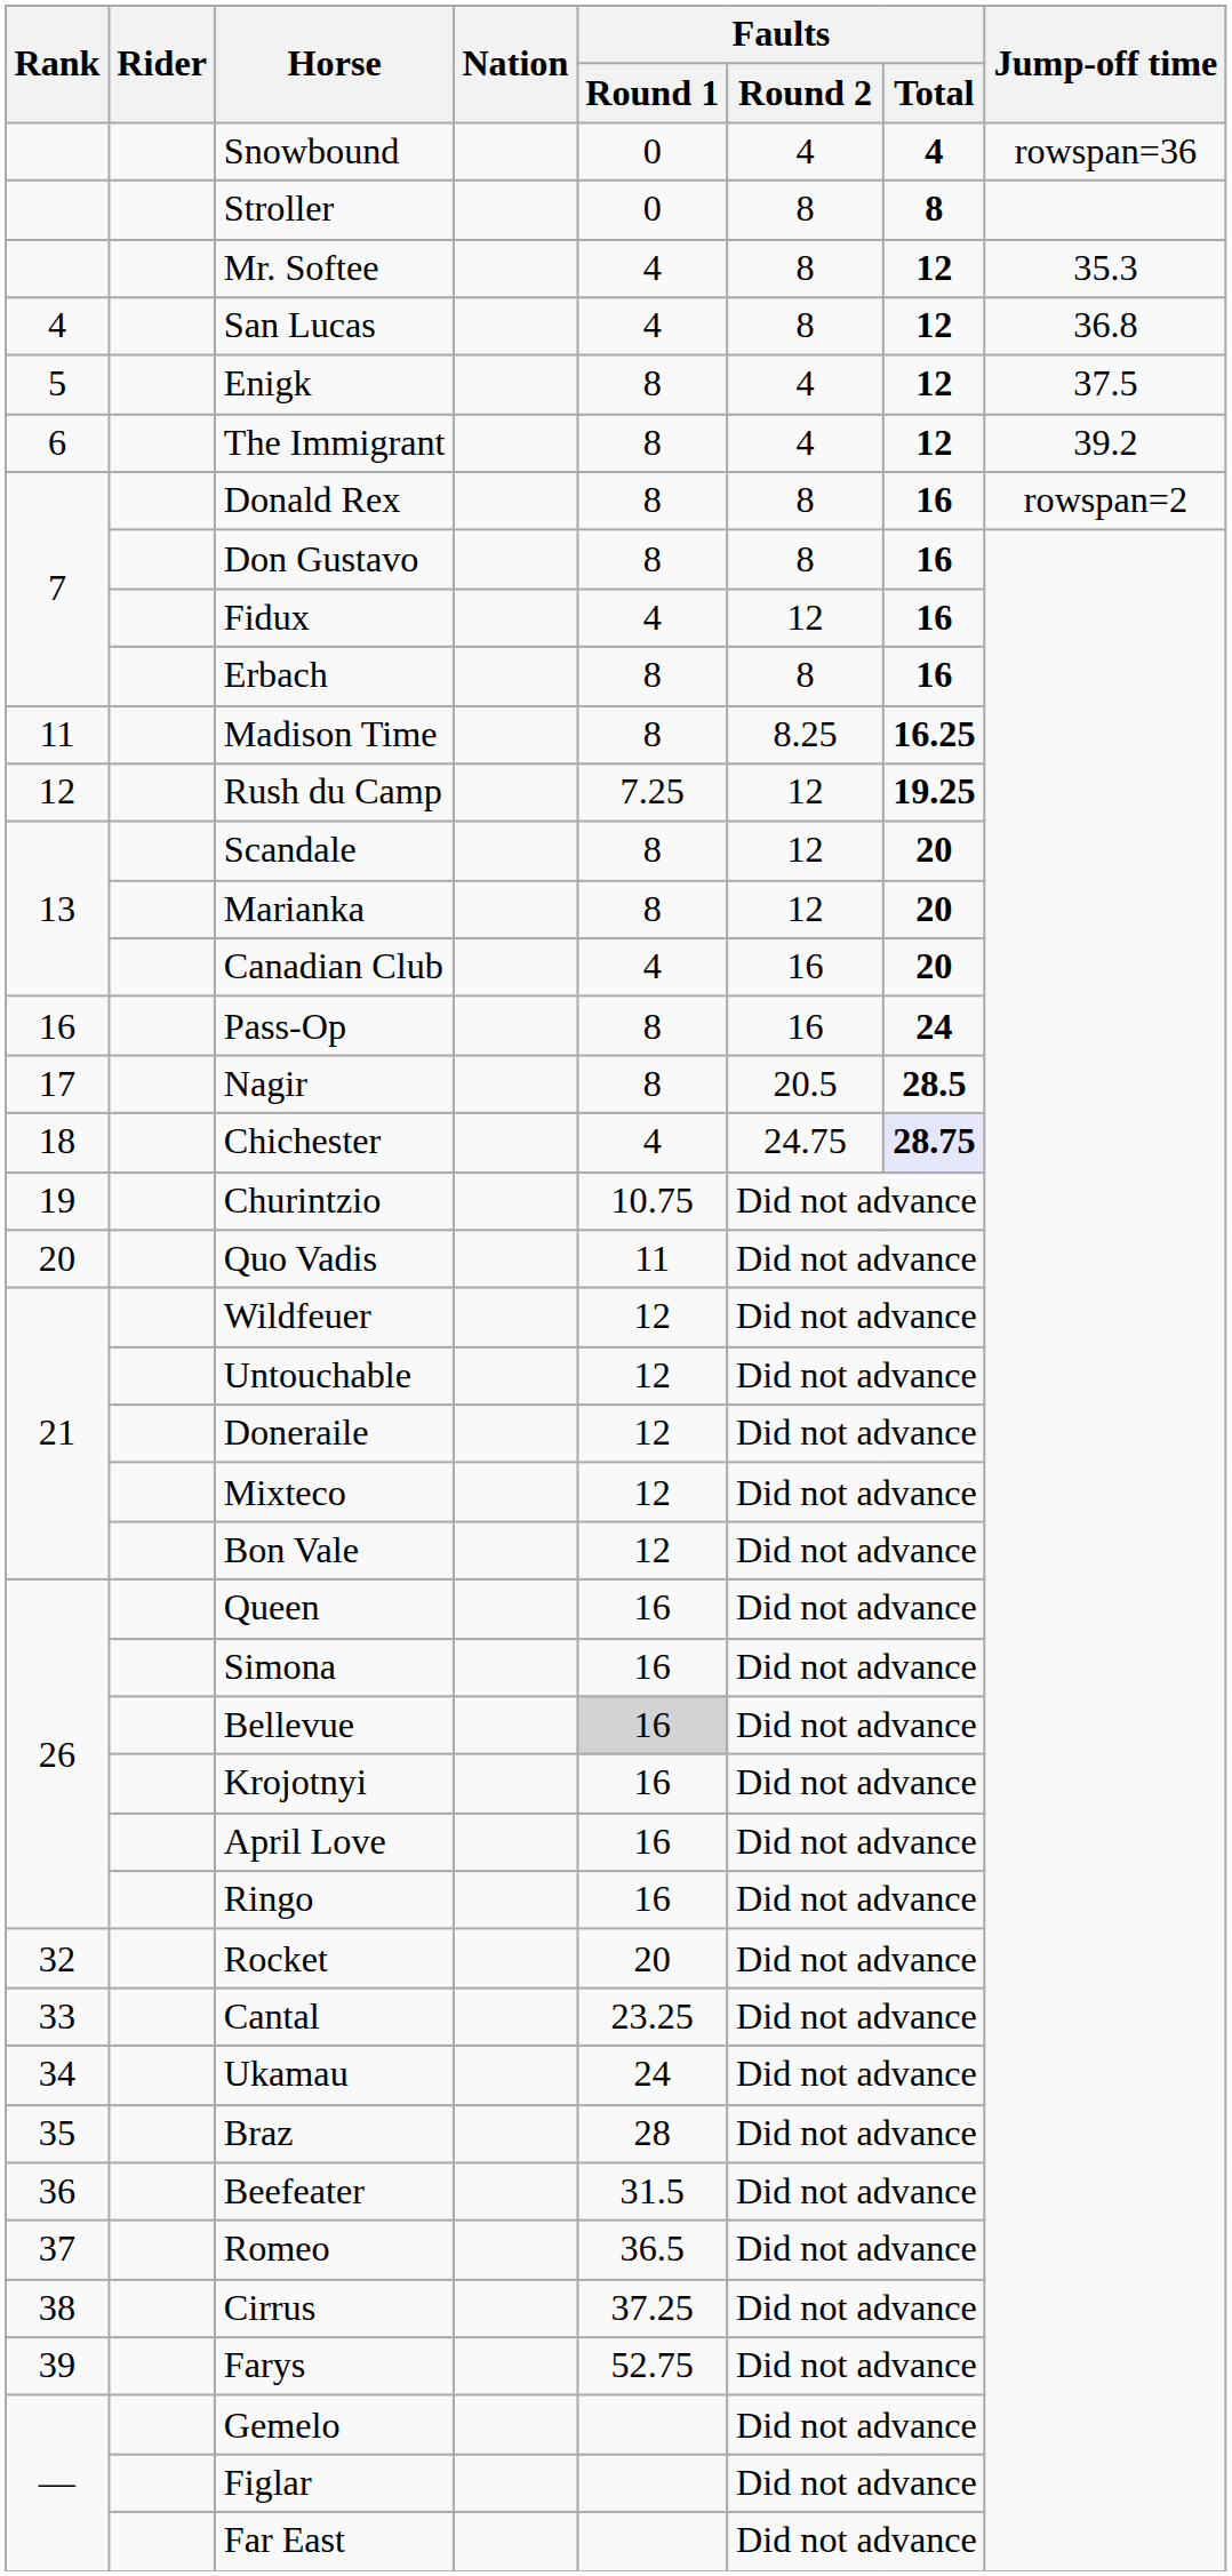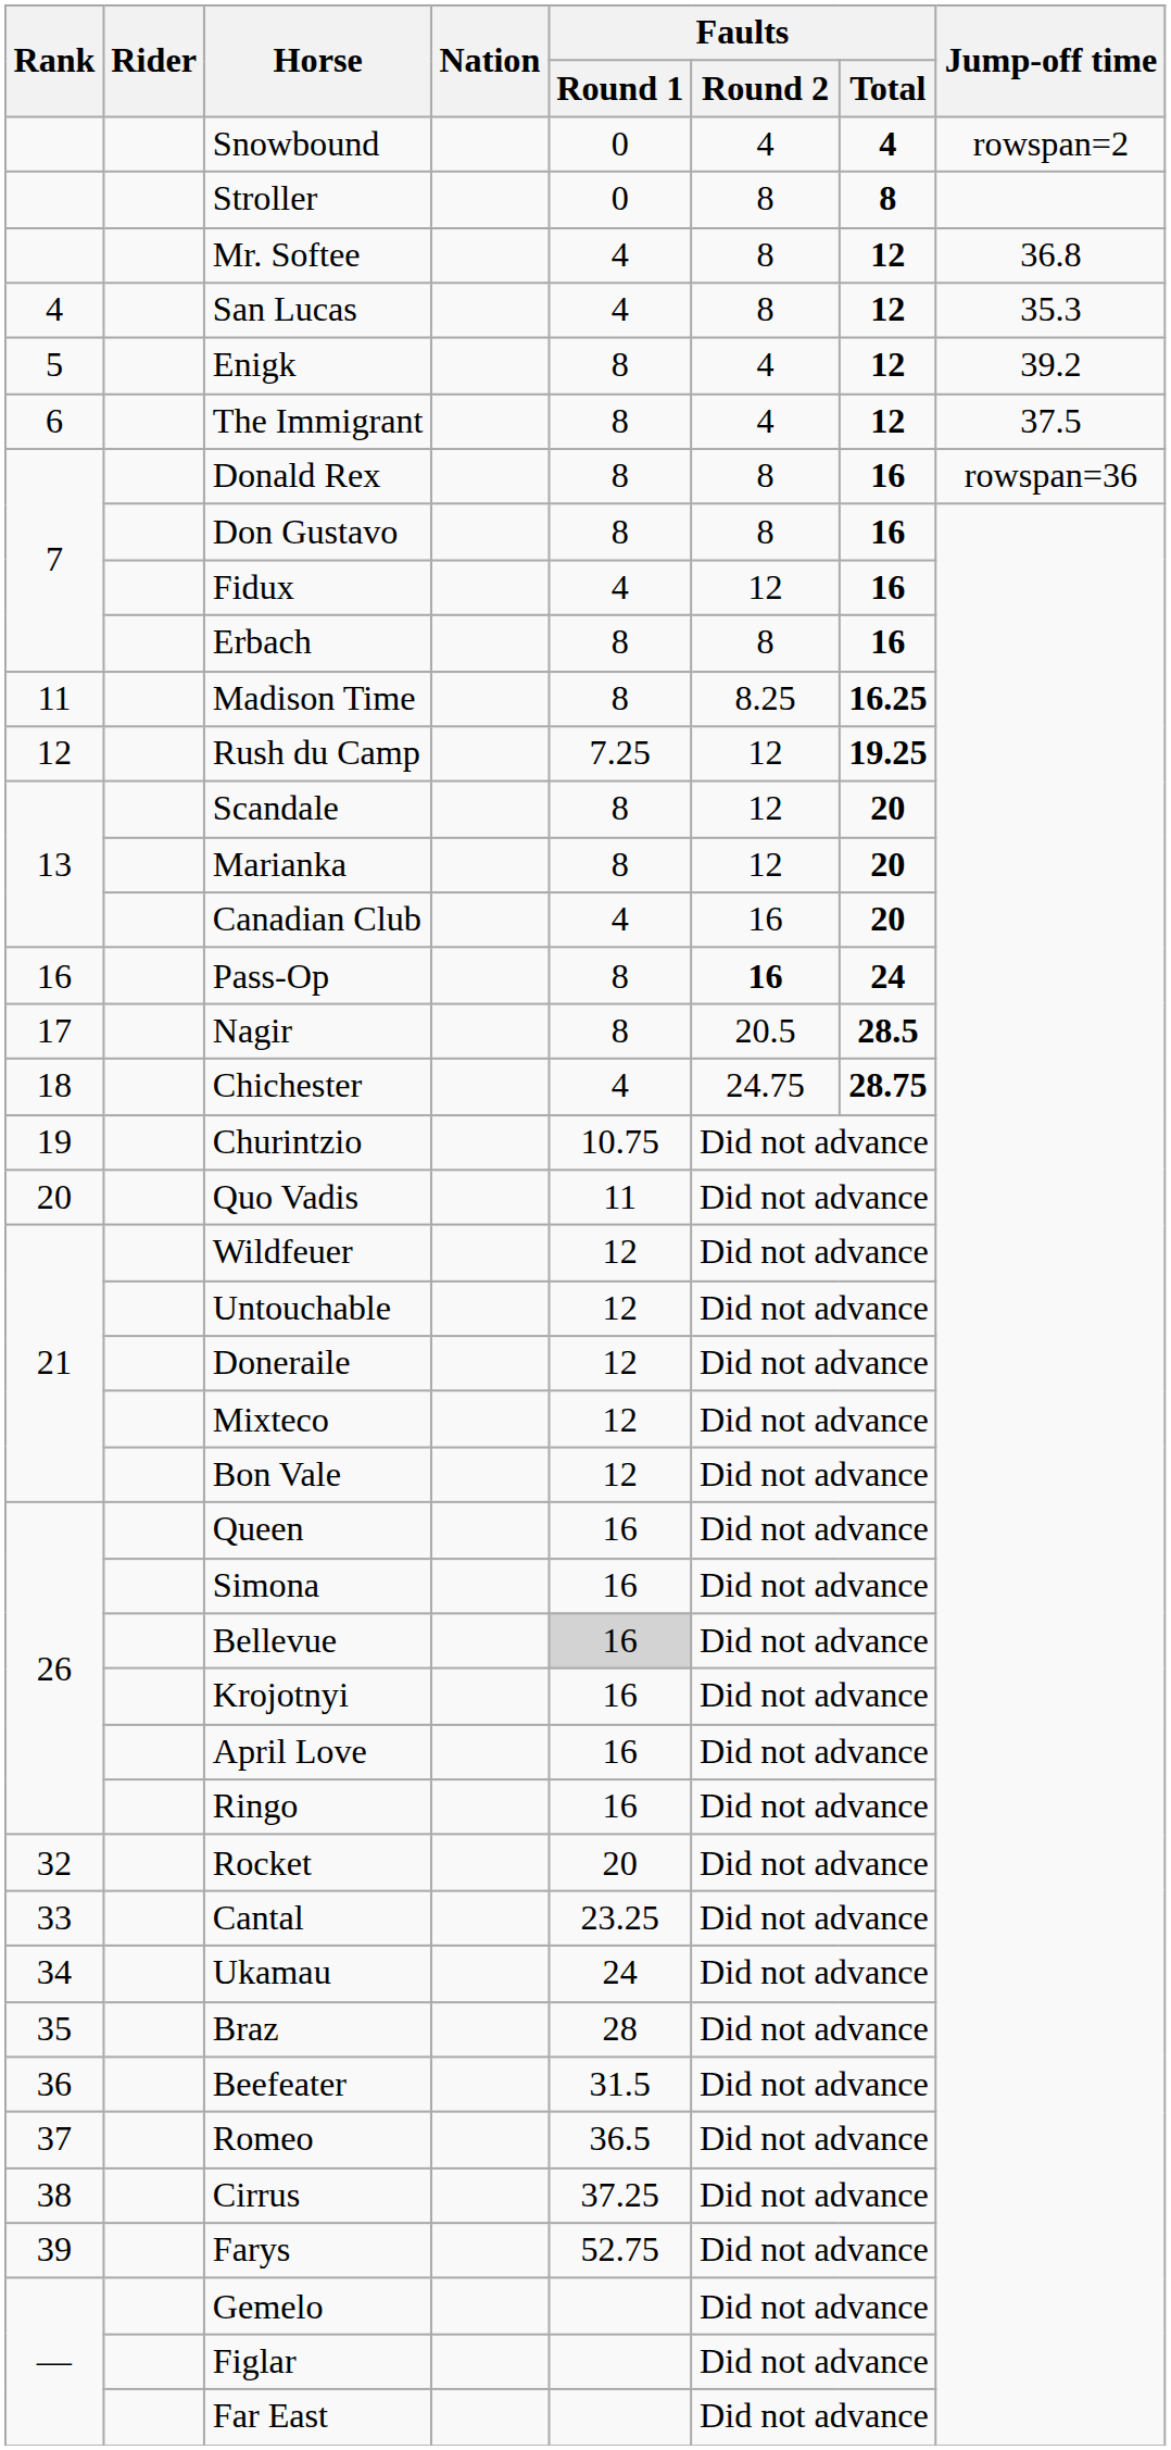Snowbound | Jump-off time: rowspan=36 -> rowspan=2
Mr. Softee | Jump-off time: 35.3 -> 36.8
San Lucas | Jump-off time: 36.8 -> 35.3
Enigk | Jump-off time: 37.5 -> 39.2
The Immigrant | Jump-off time: 39.2 -> 37.5
Donald Rex | Jump-off time: rowspan=2 -> rowspan=36
Pass-Op | Faults / Round 2: normal -> bold
Chichester | Faults / Total: lavender background -> no background
